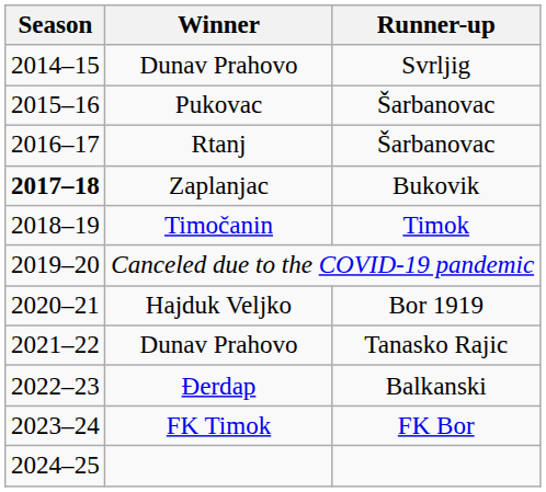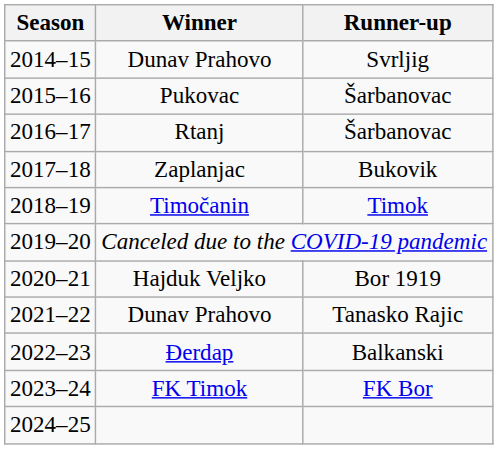Zaplanjac | Season: bold -> normal
